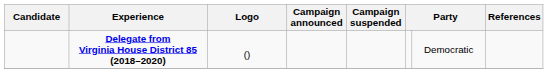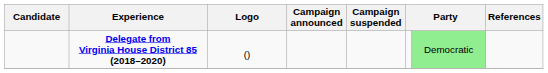Delegate from Virginia House District 85 (2018–2020) | column 7: no background -> lightgreen background
